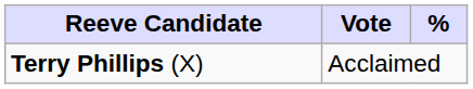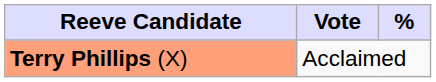Terry Phillips (X) | Reeve Candidate: no background -> lightsalmon background
